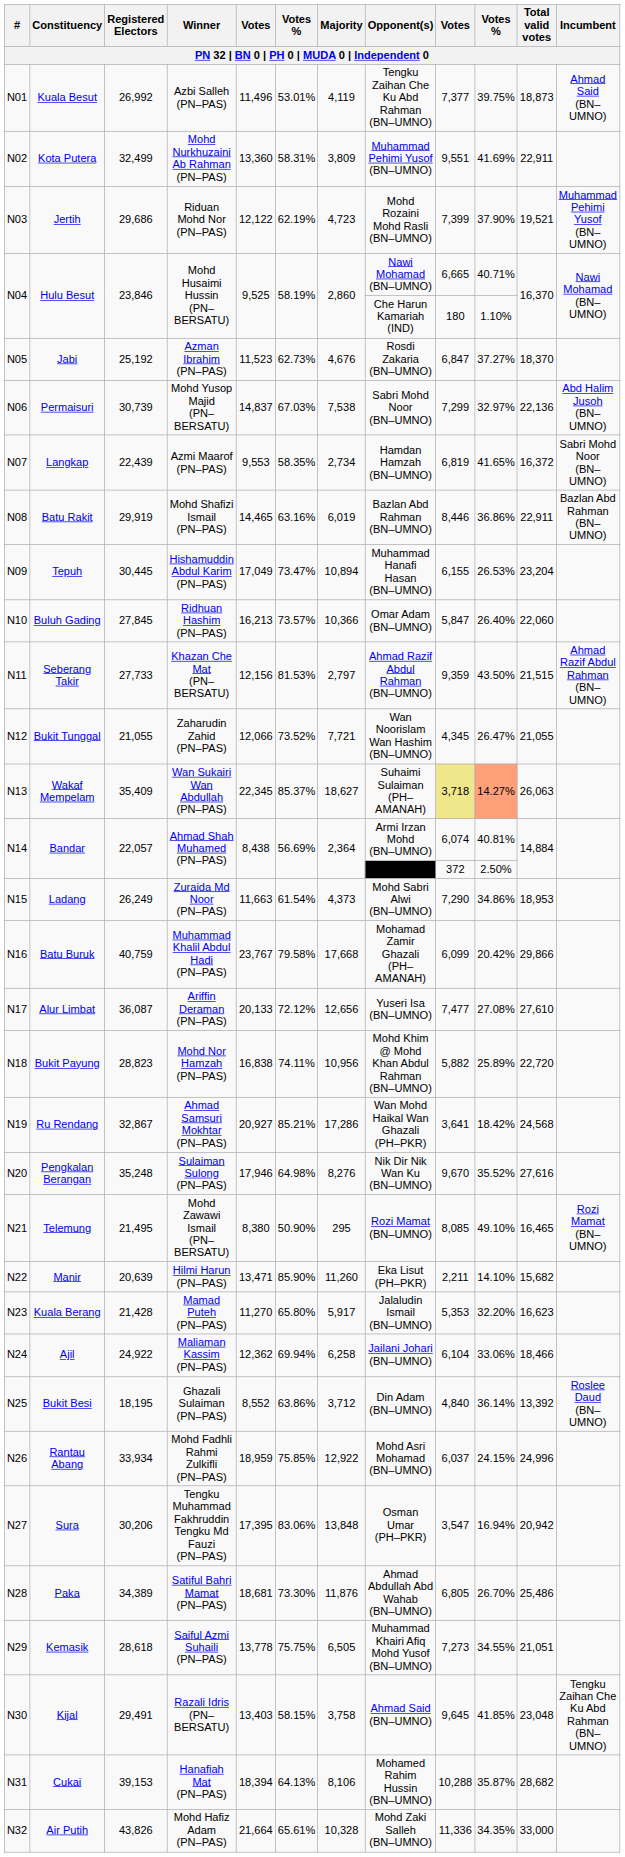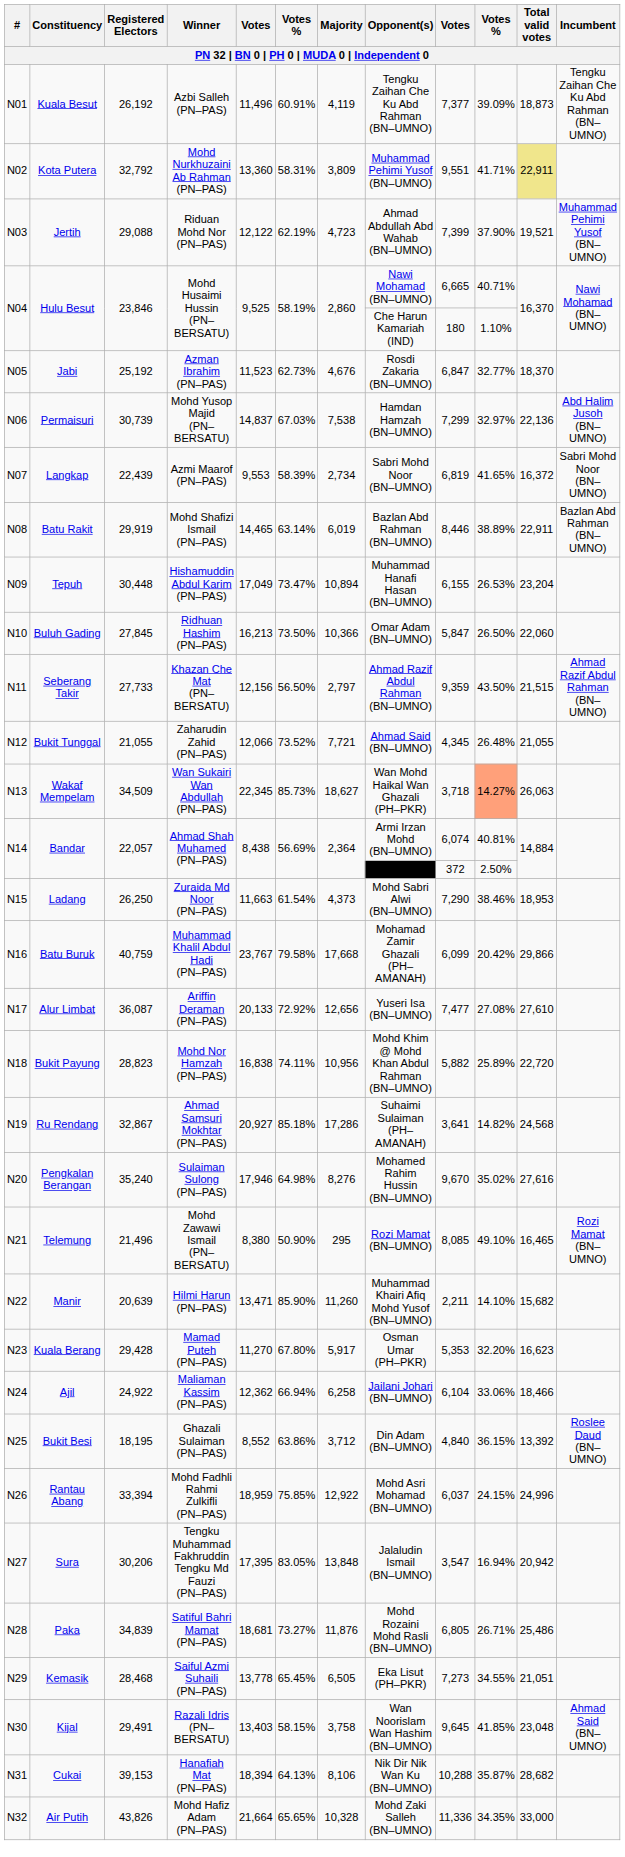Kuala Besut | Registered Electors: 26,992 -> 26,192
Kuala Besut | column 6: 53.01% -> 60.91%
Kuala Besut | column 10: 39.75% -> 39.09%
Kuala Besut | Incumbent: Ahmad Said (BN–UMNO) -> Tengku Zaihan Che Ku Abd Rahman (BN–UMNO)
Kota Putera | Registered Electors: 32,499 -> 32,792
Kota Putera | column 10: 41.69% -> 41.71%
Kota Putera | Total valid votes: no background -> khaki background
Jertih | Registered Electors: 29,686 -> 29,088
Jertih | Opponent(s): Mohd Rozaini Mohd Rasli (BN–UMNO) -> Ahmad Abdullah Abd Wahab (BN–UMNO)
Jabi | column 10: 37.27% -> 32.77%
Permaisuri | Opponent(s): Sabri Mohd Noor (BN–UMNO) -> Hamdan Hamzah (BN–UMNO)
Langkap | column 6: 58.35% -> 58.39%
Langkap | Opponent(s): Hamdan Hamzah (BN–UMNO) -> Sabri Mohd Noor (BN–UMNO)
Batu Rakit | column 6: 63.16% -> 63.14%
Batu Rakit | column 10: 36.86% -> 38.89%
Tepuh | Registered Electors: 30,445 -> 30,448
Buluh Gading | column 6: 73.57% -> 73.50%
Buluh Gading | column 10: 26.40% -> 26.50%
Seberang Takir | column 6: 81.53% -> 56.50%
Bukit Tunggal | Opponent(s): Wan Noorislam Wan Hashim (BN–UMNO) -> Ahmad Said (BN–UMNO)
Bukit Tunggal | column 10: 26.47% -> 26.48%
Wakaf Mempelam | Registered Electors: 35,409 -> 34,509
Wakaf Mempelam | column 6: 85.37% -> 85.73%
Wakaf Mempelam | Opponent(s): Suhaimi Sulaiman (PH–AMANAH) -> Wan Mohd Haikal Wan Ghazali (PH–PKR)
Wakaf Mempelam | column 9: khaki background -> no background
Ladang | Registered Electors: 26,249 -> 26,250
Ladang | column 10: 34.86% -> 38.46%
Alur Limbat | column 6: 72.12% -> 72.92%
Ru Rendang | column 6: 85.21% -> 85.18%
Ru Rendang | Opponent(s): Wan Mohd Haikal Wan Ghazali (PH–PKR) -> Suhaimi Sulaiman (PH–AMANAH)
Ru Rendang | column 10: 18.42% -> 14.82%
Pengkalan Berangan | Registered Electors: 35,248 -> 35,240
Pengkalan Berangan | Opponent(s): Nik Dir Nik Wan Ku (BN–UMNO) -> Mohamed Rahim Hussin (BN–UMNO)
Pengkalan Berangan | column 10: 35.52% -> 35.02%
Telemung | Registered Electors: 21,495 -> 21,496
Manir | Opponent(s): Eka Lisut (PH–PKR) -> Muhammad Khairi Afiq Mohd Yusof (BN–UMNO)
Kuala Berang | Registered Electors: 21,428 -> 29,428
Kuala Berang | column 6: 65.80% -> 67.80%
Kuala Berang | Opponent(s): Jalaludin Ismail (BN–UMNO) -> Osman Umar (PH–PKR)
Ajil | column 6: 69.94% -> 66.94%
Bukit Besi | column 10: 36.14% -> 36.15%
Rantau Abang | Registered Electors: 33,934 -> 33,394
Sura | column 6: 83.06% -> 83.05%
Sura | Opponent(s): Osman Umar (PH–PKR) -> Jalaludin Ismail (BN–UMNO)
Paka | Registered Electors: 34,389 -> 34,839
Paka | column 6: 73.30% -> 73.27%
Paka | Opponent(s): Ahmad Abdullah Abd Wahab (BN–UMNO) -> Mohd Rozaini Mohd Rasli (BN–UMNO)
Paka | column 10: 26.70% -> 26.71%
Kemasik | Registered Electors: 28,618 -> 28,468
Kemasik | column 6: 75.75% -> 65.45%
Kemasik | Opponent(s): Muhammad Khairi Afiq Mohd Yusof (BN–UMNO) -> Eka Lisut (PH–PKR)
Kijal | Opponent(s): Ahmad Said (BN–UMNO) -> Wan Noorislam Wan Hashim (BN–UMNO)
Kijal | Incumbent: Tengku Zaihan Che Ku Abd Rahman (BN–UMNO) -> Ahmad Said (BN–UMNO)
Cukai | Opponent(s): Mohamed Rahim Hussin (BN–UMNO) -> Nik Dir Nik Wan Ku (BN–UMNO)
Air Putih | column 6: 65.61% -> 65.65%
